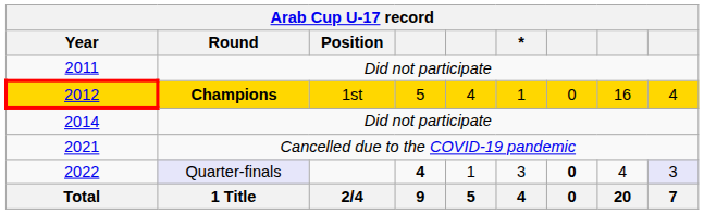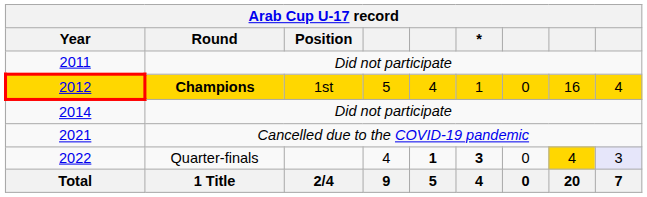2022 | Round: lavender background -> no background
2022 | column 4: bold -> normal
2022 | column 5: normal -> bold
2022 | *: normal -> bold
2022 | column 7: bold -> normal
2022 | column 8: no background -> gold background
